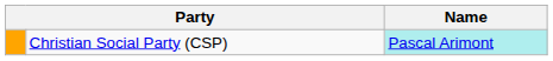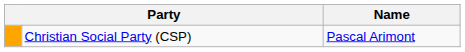Christian Social Party (CSP) | Name: paleturquoise background -> no background
